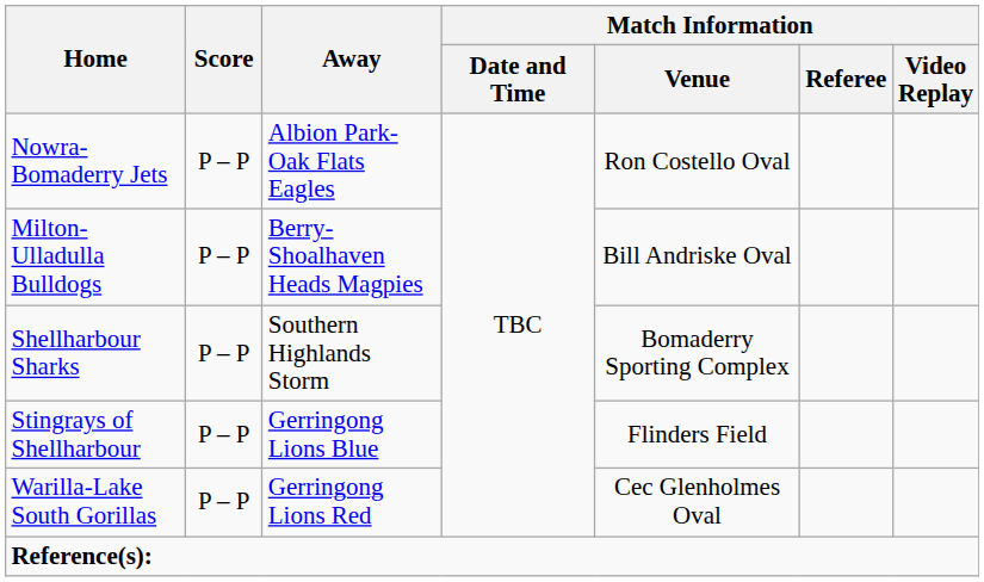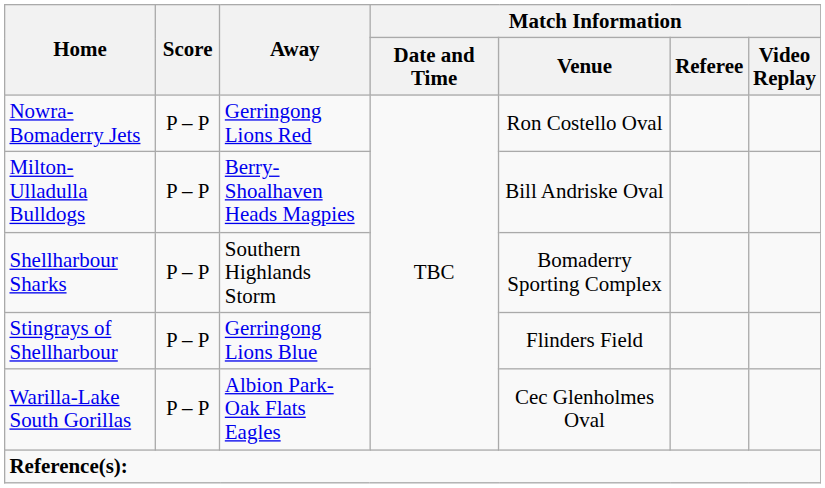Nowra-Bomaderry Jets | Away: Albion Park-Oak Flats Eagles -> Gerringong Lions Red
Warilla-Lake South Gorillas | Away: Gerringong Lions Red -> Albion Park-Oak Flats Eagles
